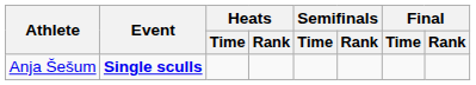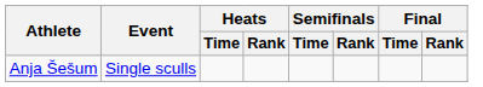Anja Šešum | Event: bold -> normal
